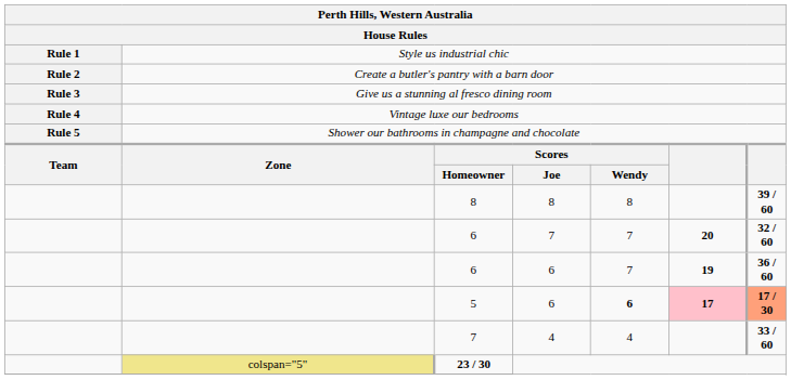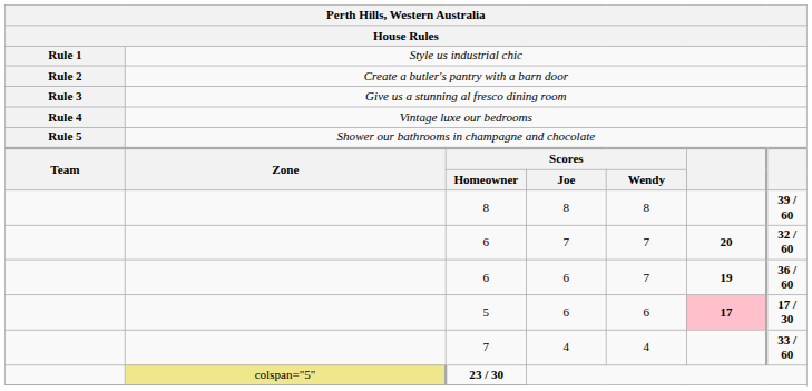5 | column 5: bold -> normal
5 | column 7: lightsalmon background -> no background
